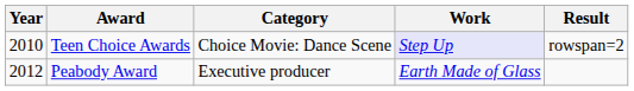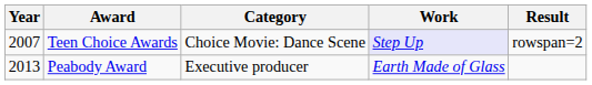Teen Choice Awards | Year: 2010 -> 2007
Peabody Award | Year: 2012 -> 2013
